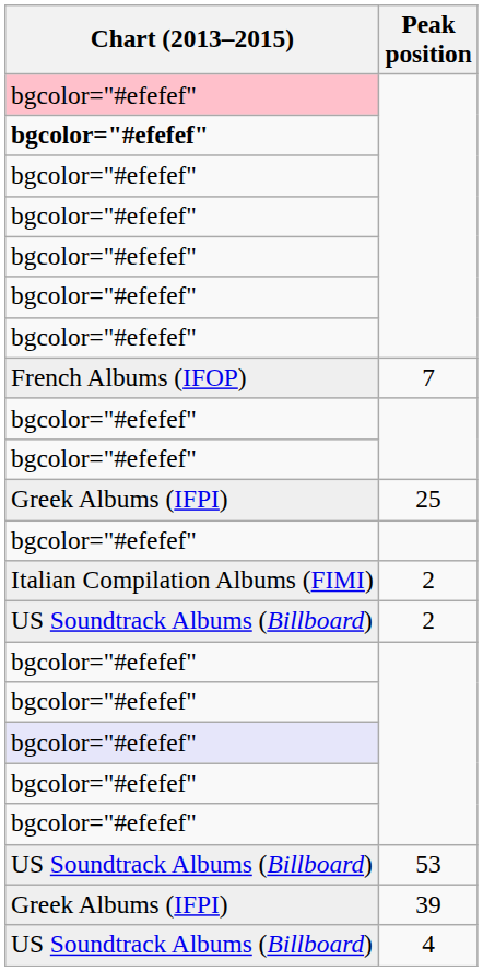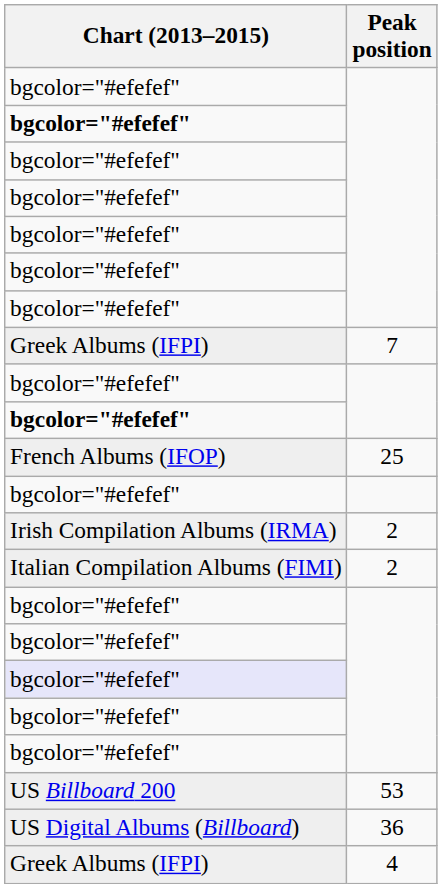row 2 | Chart (2013–2015): pink background -> no background
row 9 | Chart (2013–2015): French Albums (IFOP) -> Greek Albums (IFPI)
row 11 | Chart (2013–2015): normal -> bold
row 12 | Chart (2013–2015): Greek Albums (IFPI) -> French Albums (IFOP)
row 14 | Chart (2013–2015): Italian Compilation Albums (FIMI) -> Irish Compilation Albums (IRMA)
row 15 | Chart (2013–2015): US Soundtrack Albums (Billboard) -> Italian Compilation Albums (FIMI)
row 21 | Chart (2013–2015): US Soundtrack Albums (Billboard) -> US Billboard 200
row 22 | Chart (2013–2015): Greek Albums (IFPI) -> US Digital Albums (Billboard)
row 22 | Peak position: 39 -> 36
row 23 | Chart (2013–2015): US Soundtrack Albums (Billboard) -> Greek Albums (IFPI)
